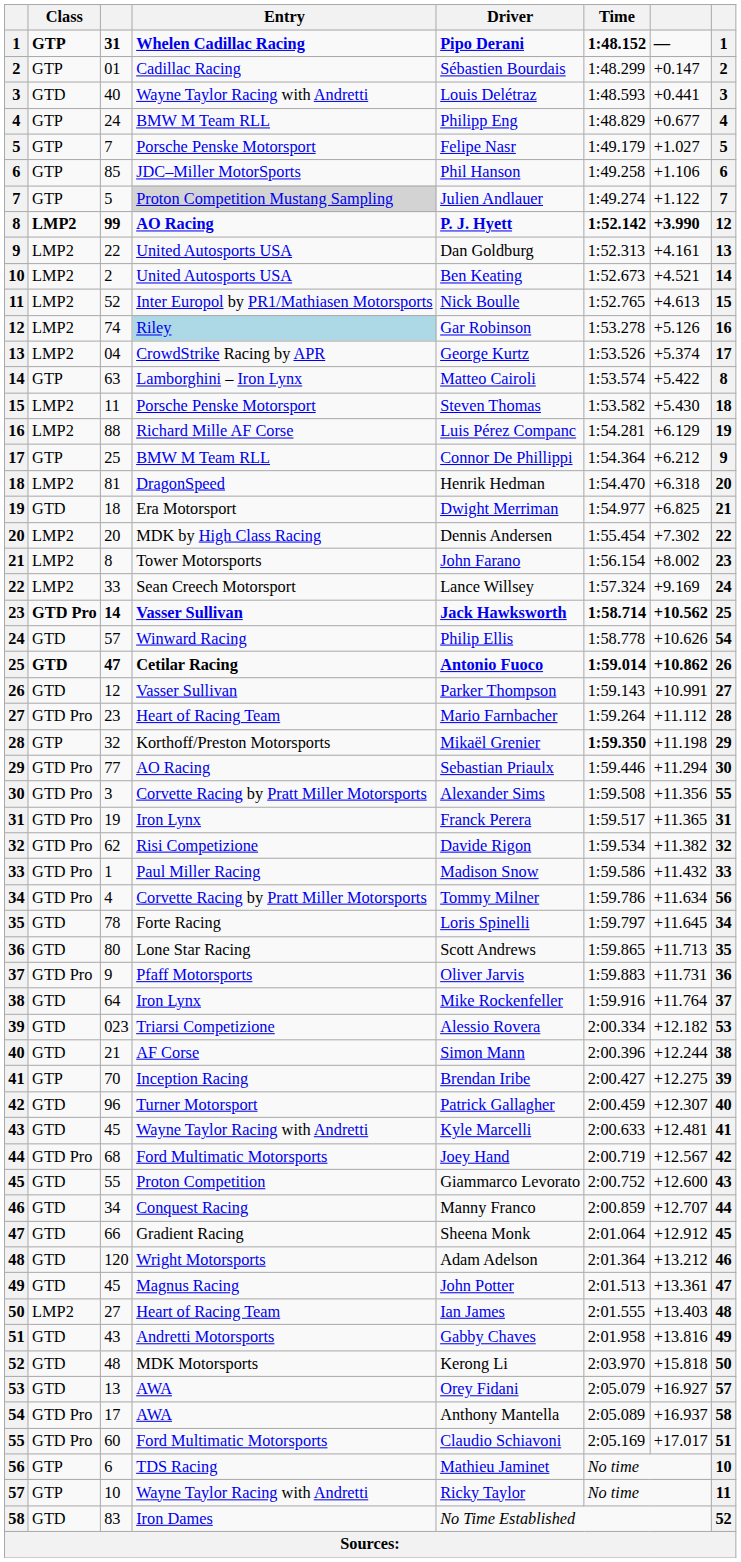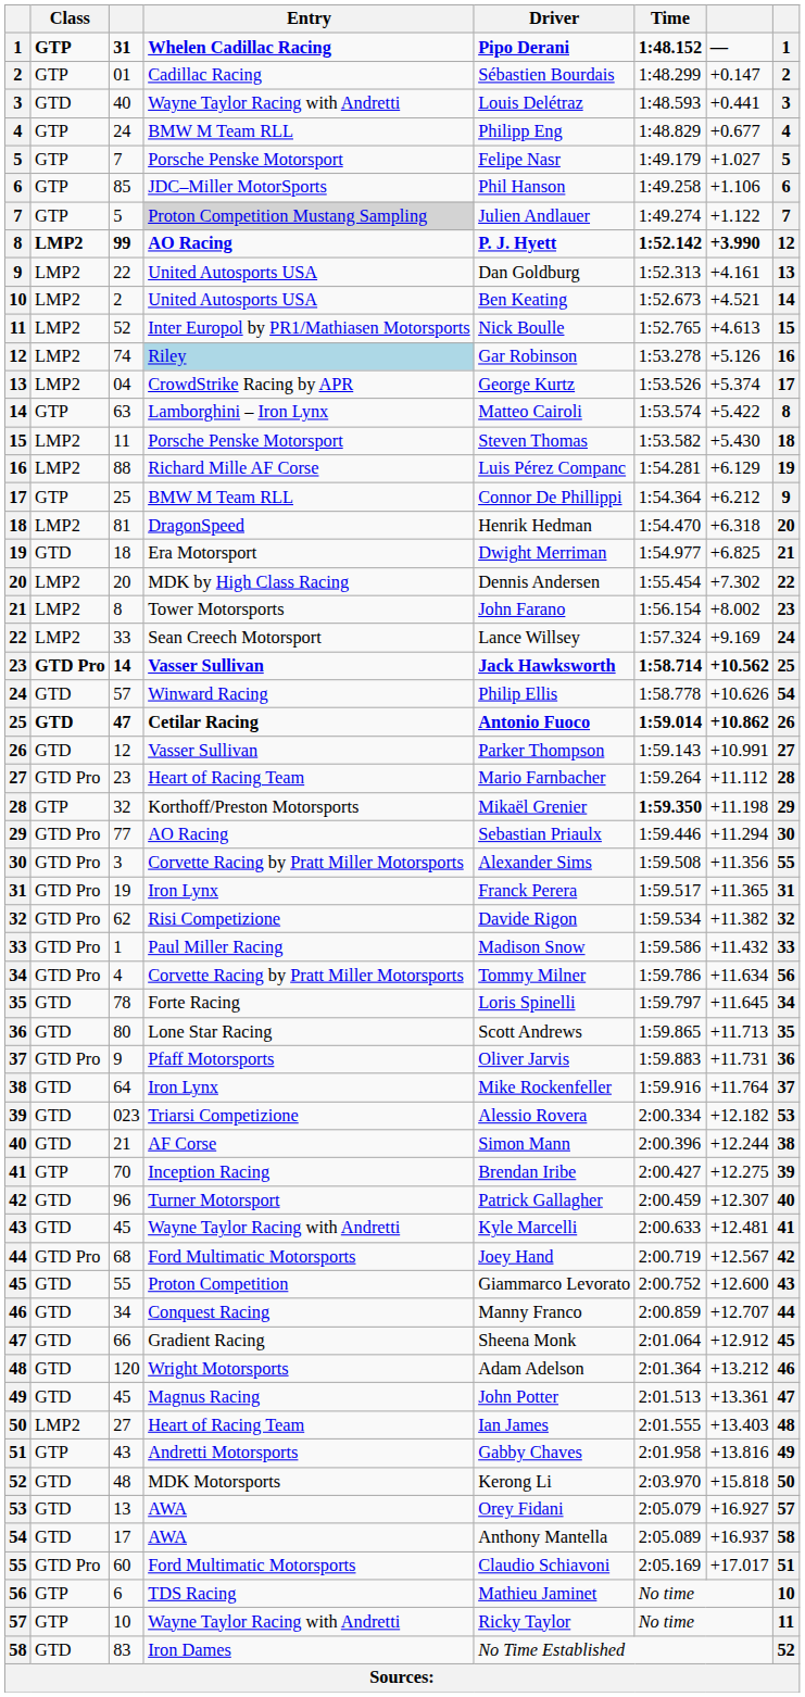row 52 | Class: GTD -> GTP
row 55 | Class: GTD Pro -> GTD
